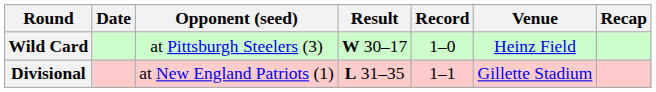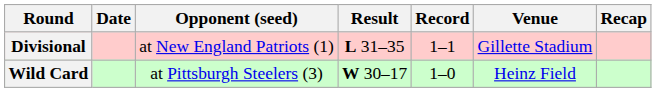rows swapped: Wild Card <-> Divisional
